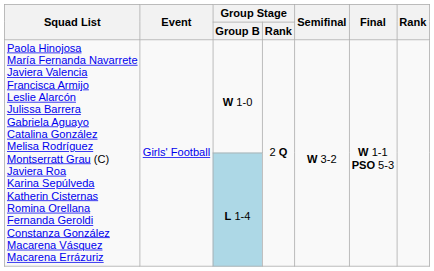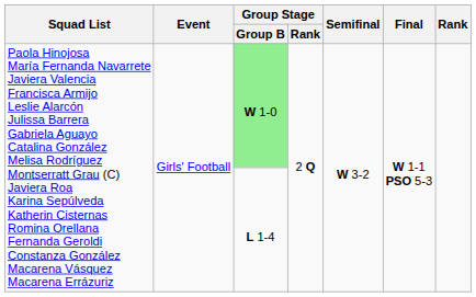W 1-0 | Group Stage / Group B: no background -> lightgreen background
L 1-4 | Group Stage / Group B: lightblue background -> no background
